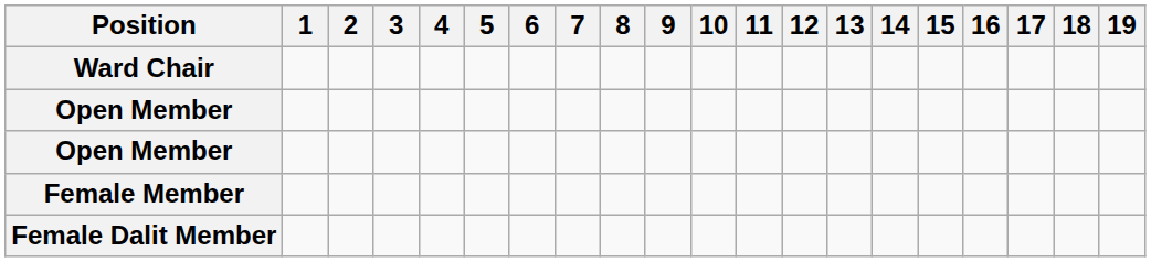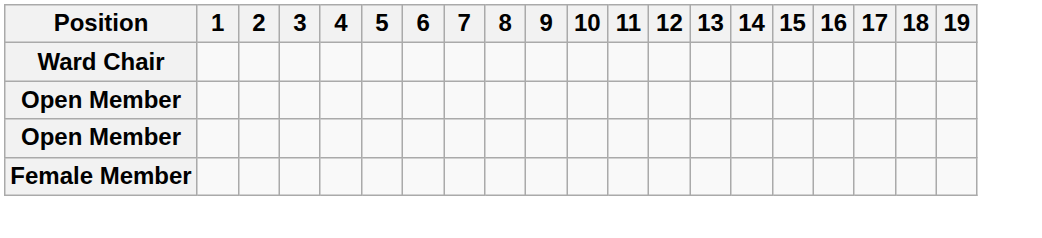- row: Female Dalit Member
